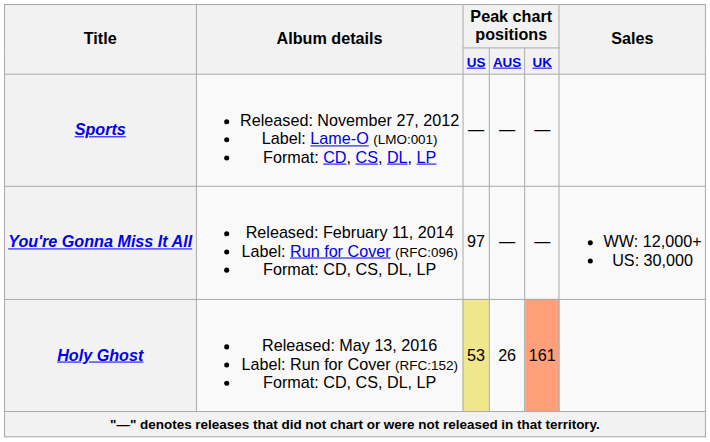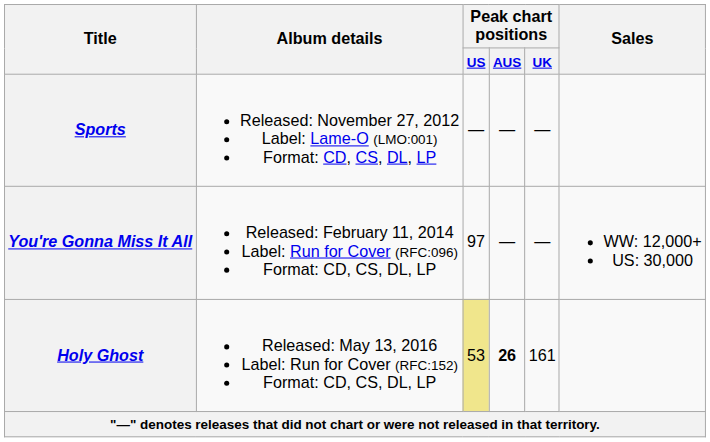Holy Ghost | Peak chart positions / AUS: normal -> bold
Holy Ghost | Peak chart positions / UK: lightsalmon background -> no background
